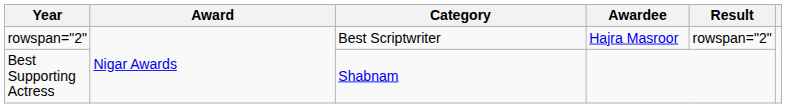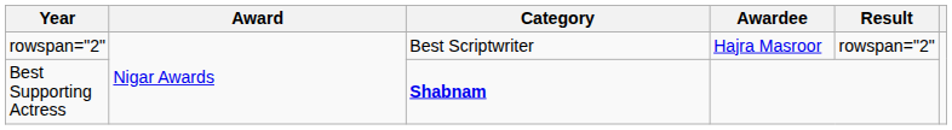Best Supporting Actress | Category: normal -> bold
